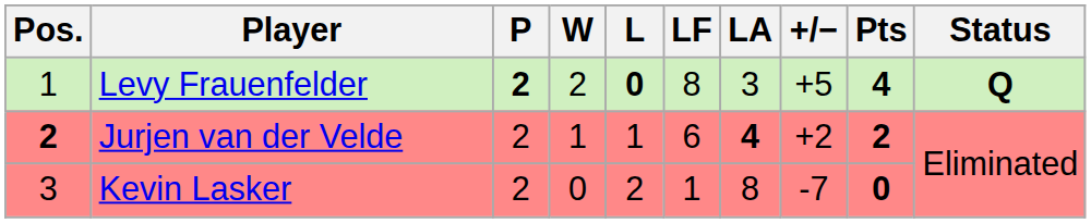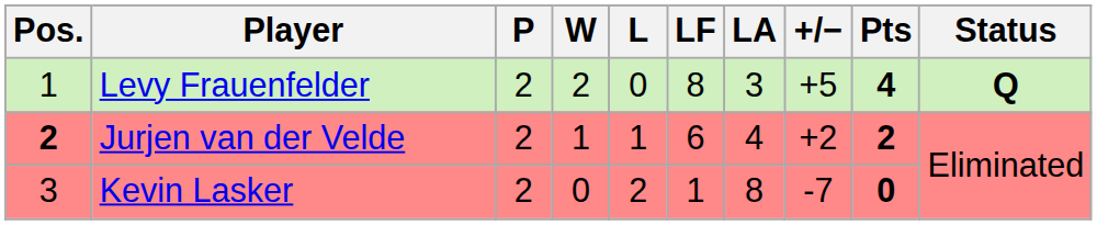Levy Frauenfelder | P: bold -> normal
Levy Frauenfelder | L: bold -> normal
Jurjen van der Velde | LA: bold -> normal
